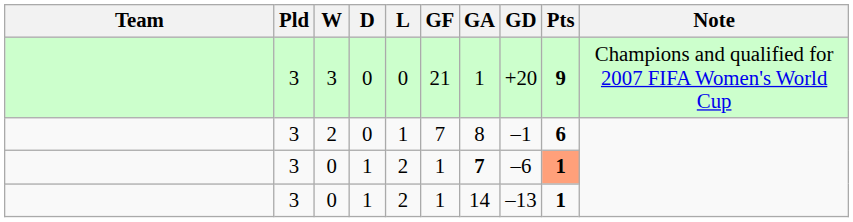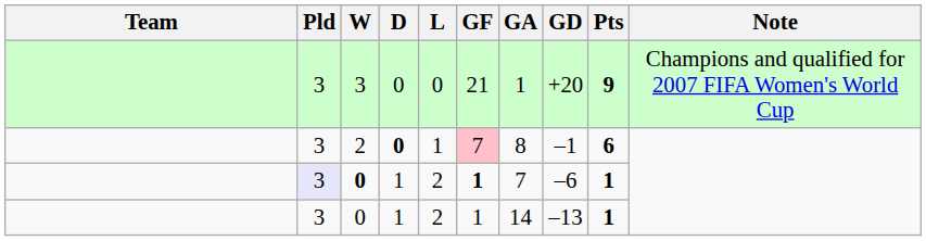row 3 | D: normal -> bold
row 3 | GF: no background -> pink background
row 4 | Pld: no background -> lavender background
row 4 | W: normal -> bold
row 4 | GF: normal -> bold
row 4 | GA: bold -> normal
row 4 | Pts: lightsalmon background -> no background
